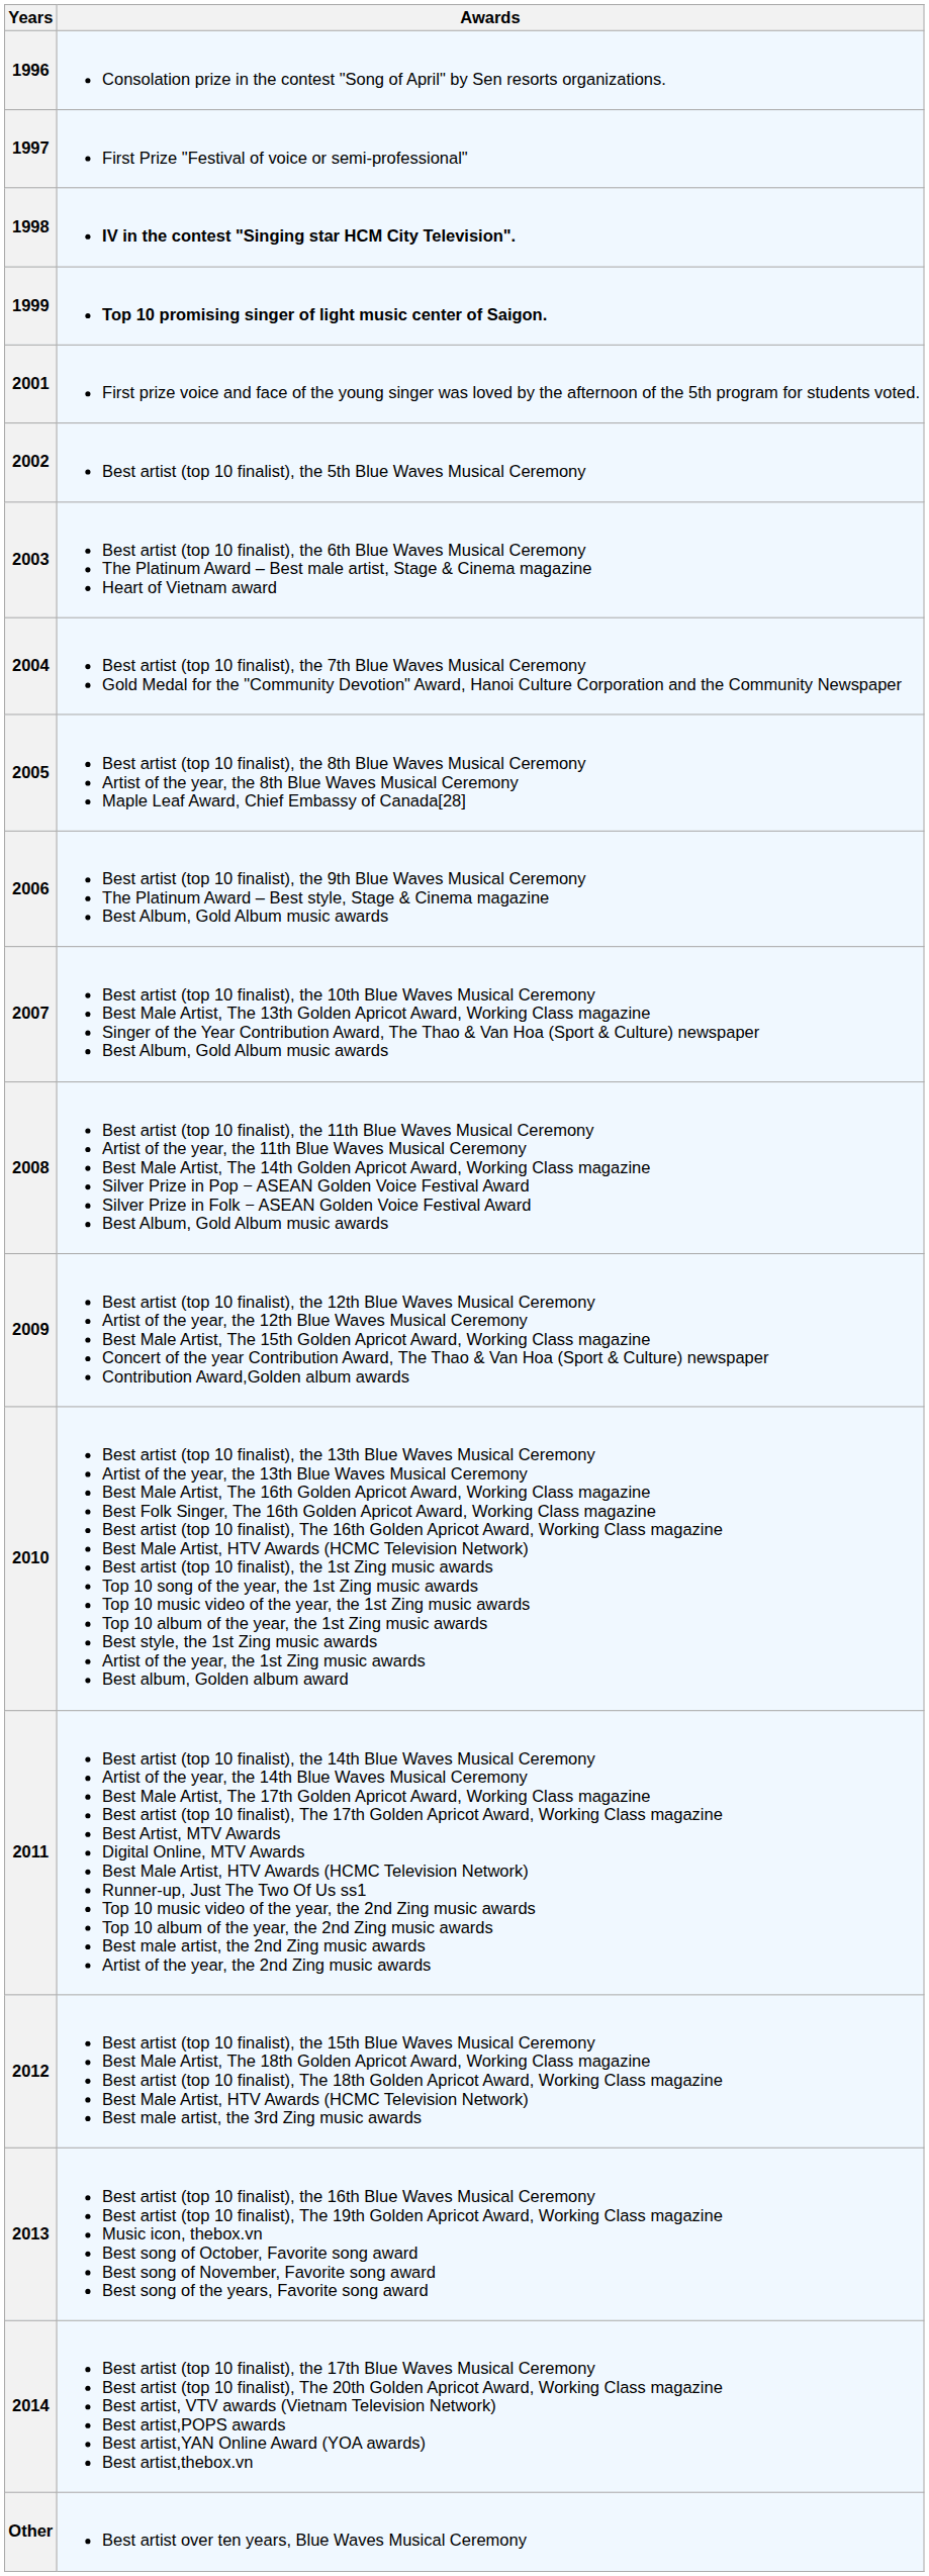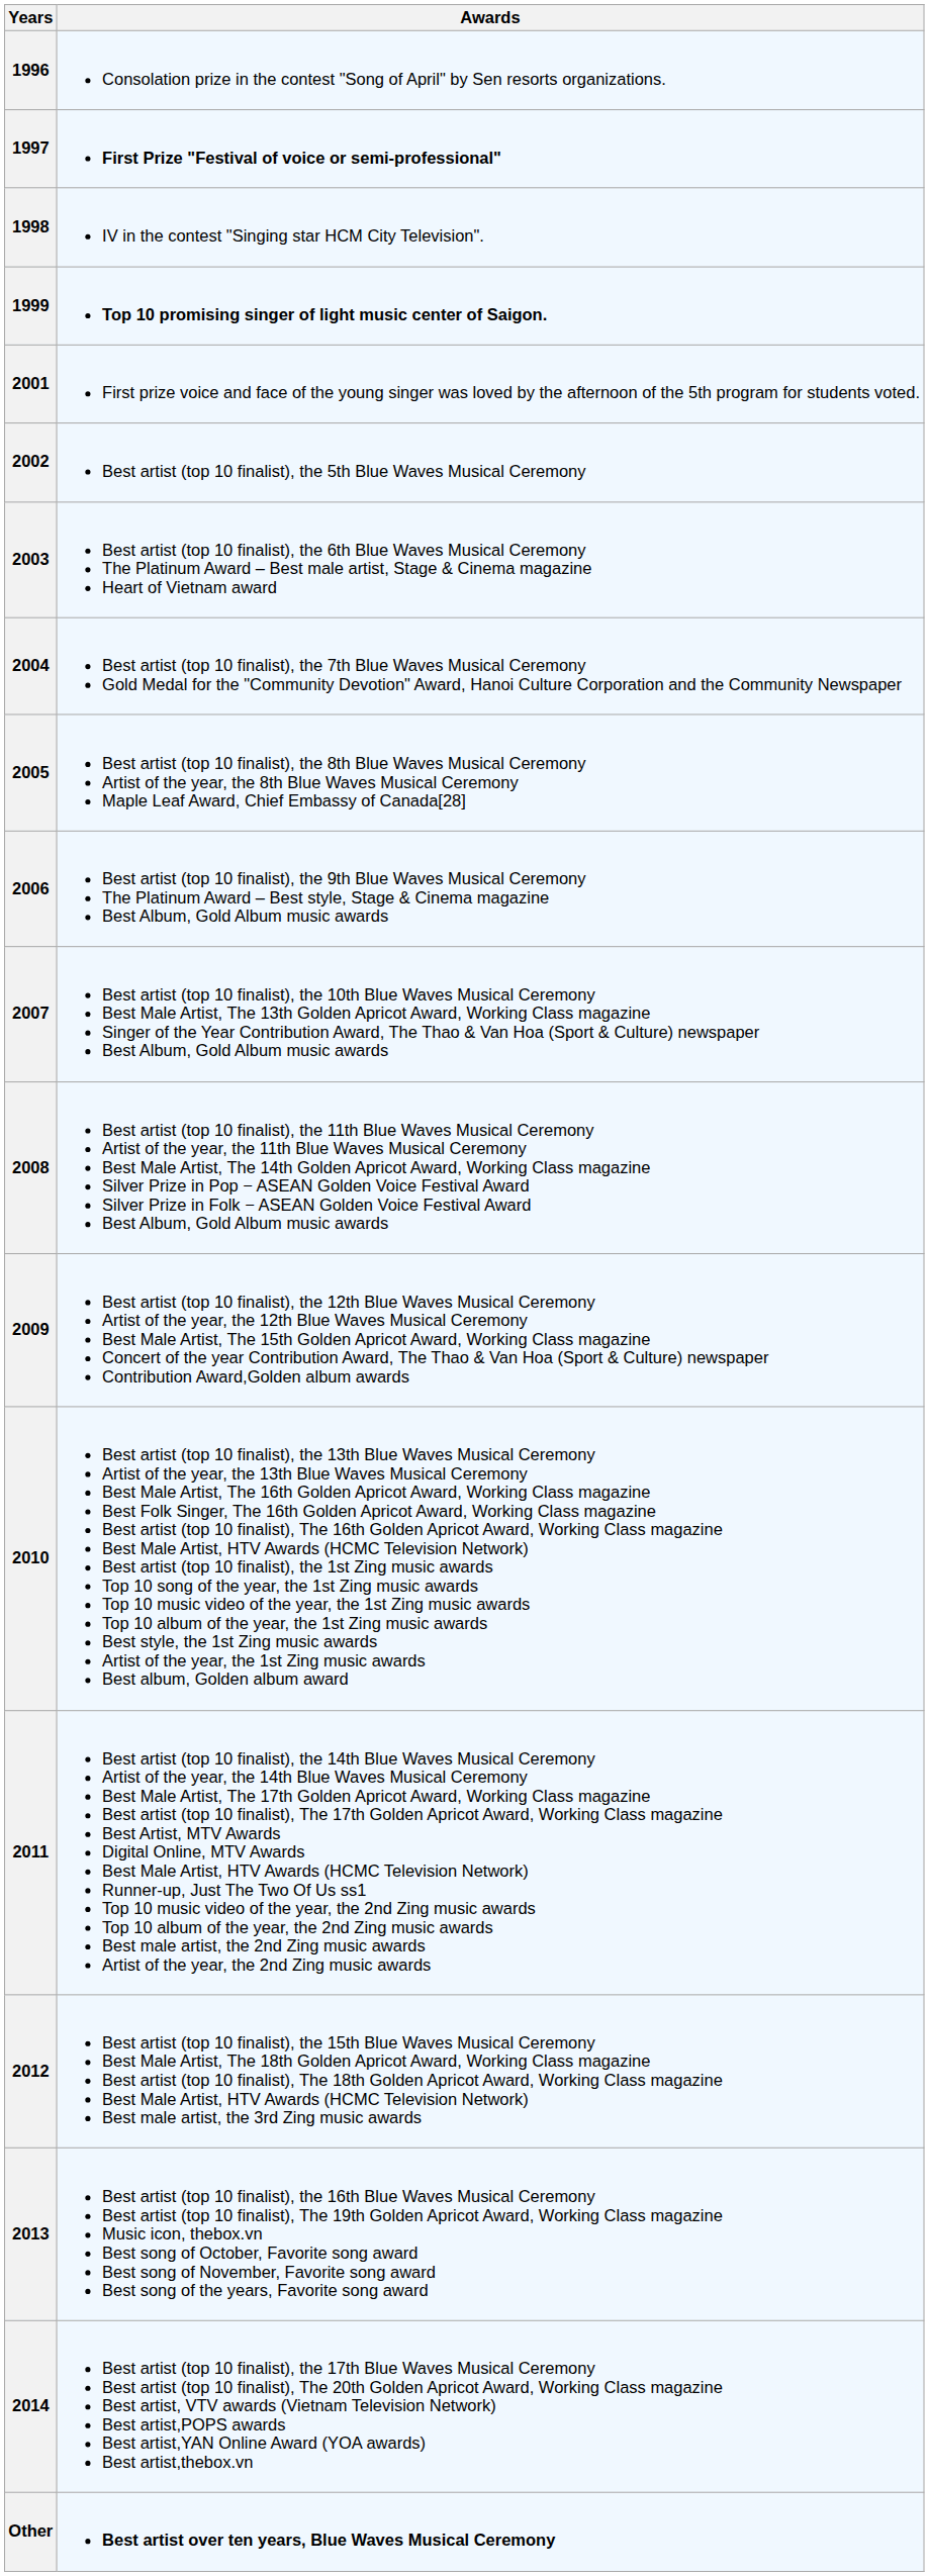1997 | Awards: normal -> bold
1998 | Awards: bold -> normal
Other | Awards: normal -> bold
